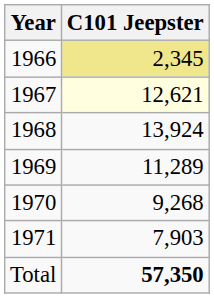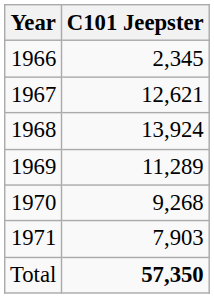1966 | C101 Jeepster: khaki background -> no background
1967 | C101 Jeepster: lightyellow background -> no background
